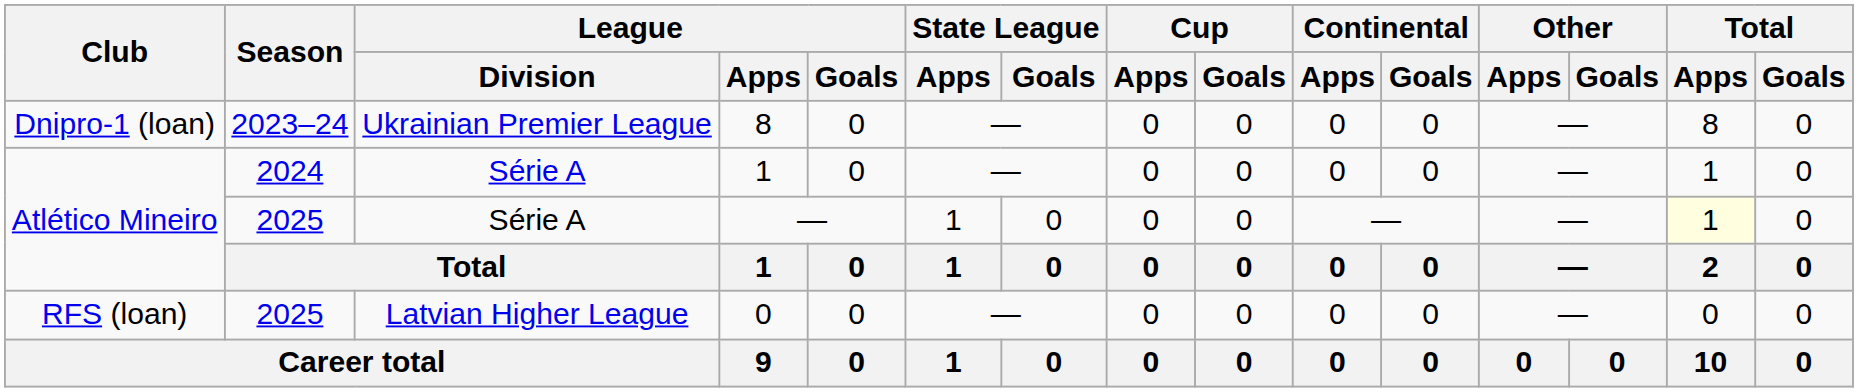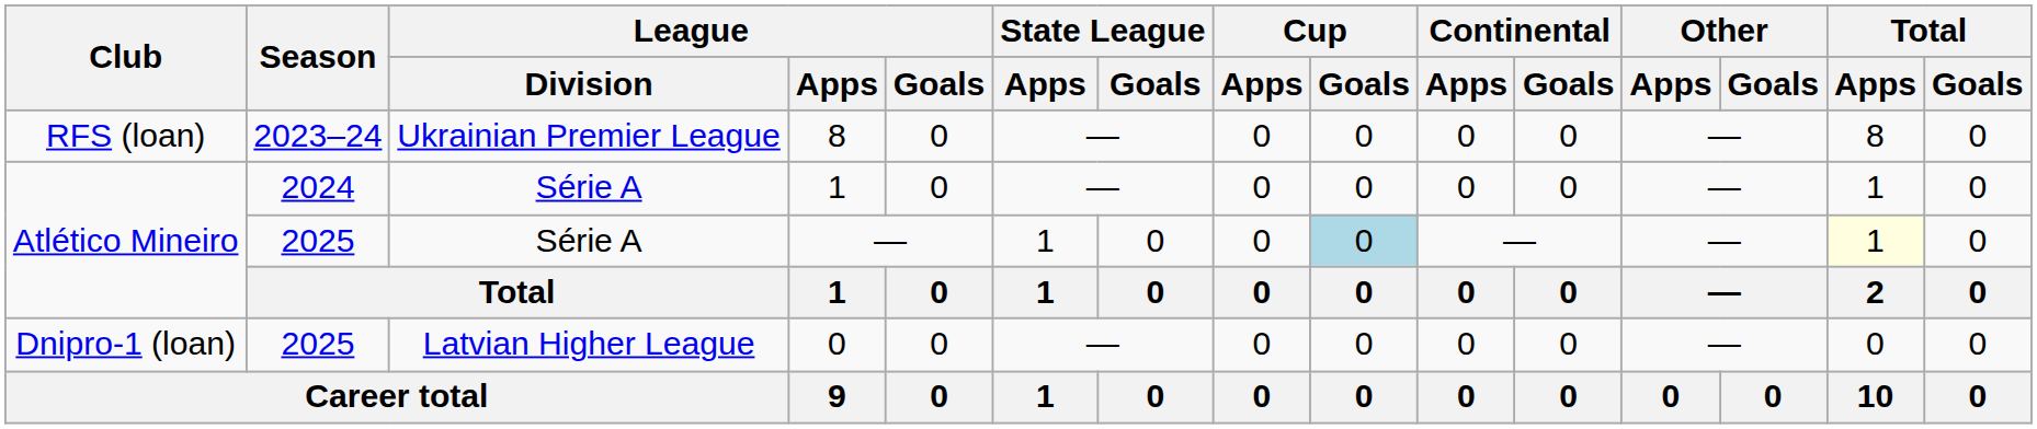row 3 | Club: Dnipro-1 (loan) -> RFS (loan)
row 5 | Cup / Goals: no background -> lightblue background
row 7 | Club: RFS (loan) -> Dnipro-1 (loan)
